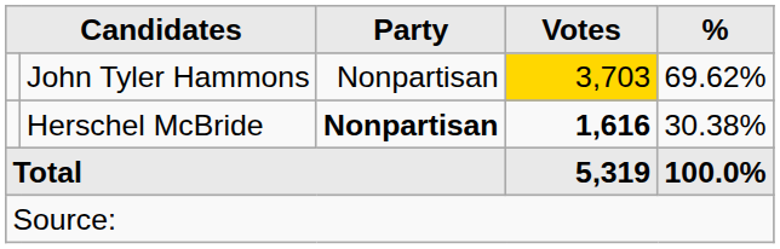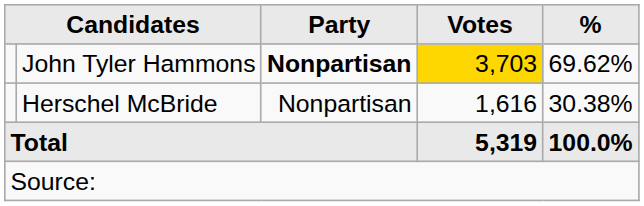John Tyler Hammons | Party: normal -> bold
Herschel McBride | Party: bold -> normal
Herschel McBride | Votes: bold -> normal
